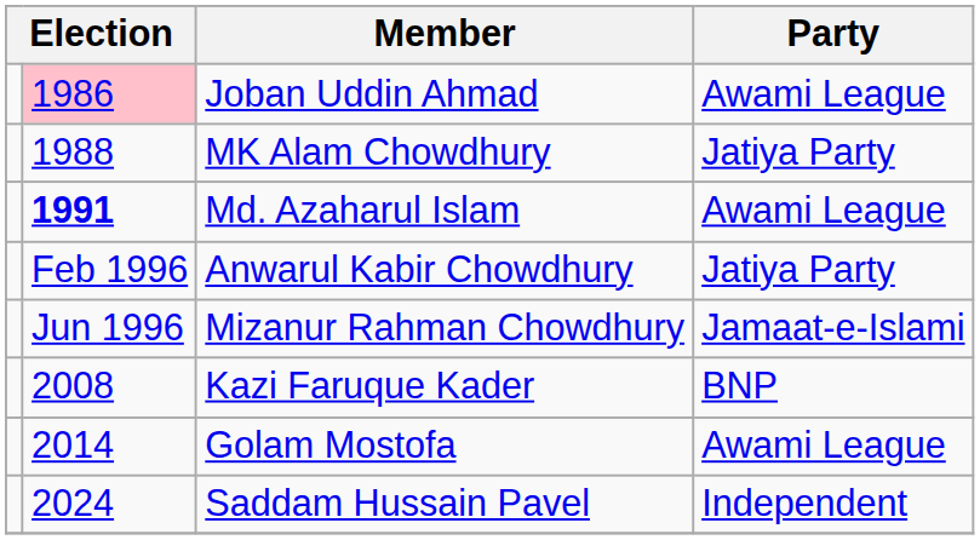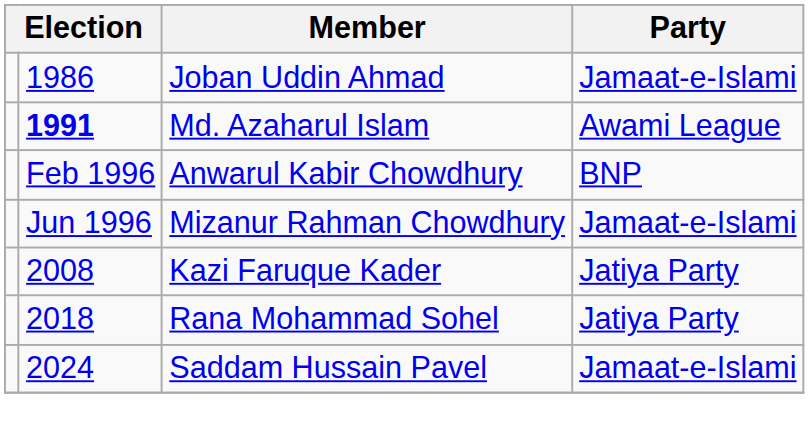Joban Uddin Ahmad | column 2: pink background -> no background
Joban Uddin Ahmad | Party: Awami League -> Jamaat-e-Islami
- row: 1988 | MK Alam Chowdhury | Jatiya Party
Anwarul Kabir Chowdhury | Party: Jatiya Party -> BNP
Kazi Faruque Kader | Party: BNP -> Jatiya Party
- row: 2014 | Golam Mostofa | Awami League
+ row: 2018 | Rana Mohammad Sohel | Jatiya Party
Saddam Hussain Pavel | Party: Independent -> Jamaat-e-Islami
